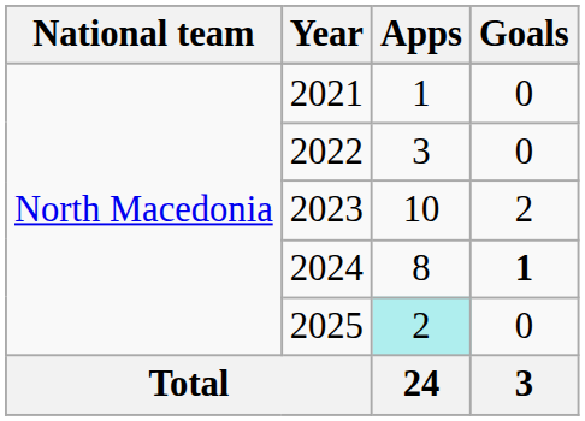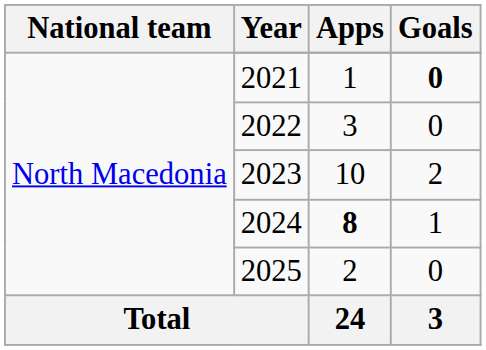2021 | Goals: normal -> bold
2024 | Apps: normal -> bold
2024 | Goals: bold -> normal
2025 | Apps: paleturquoise background -> no background
